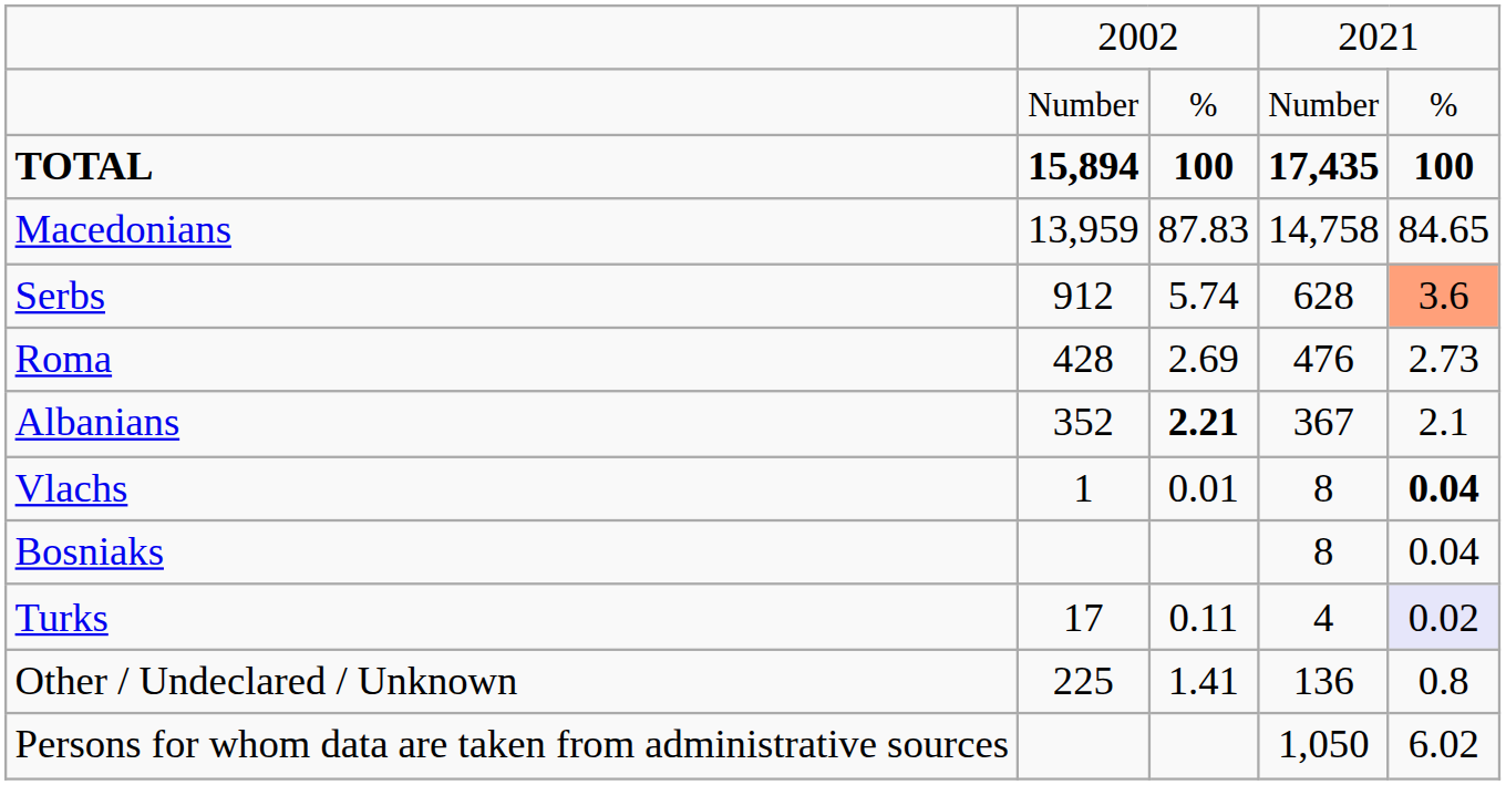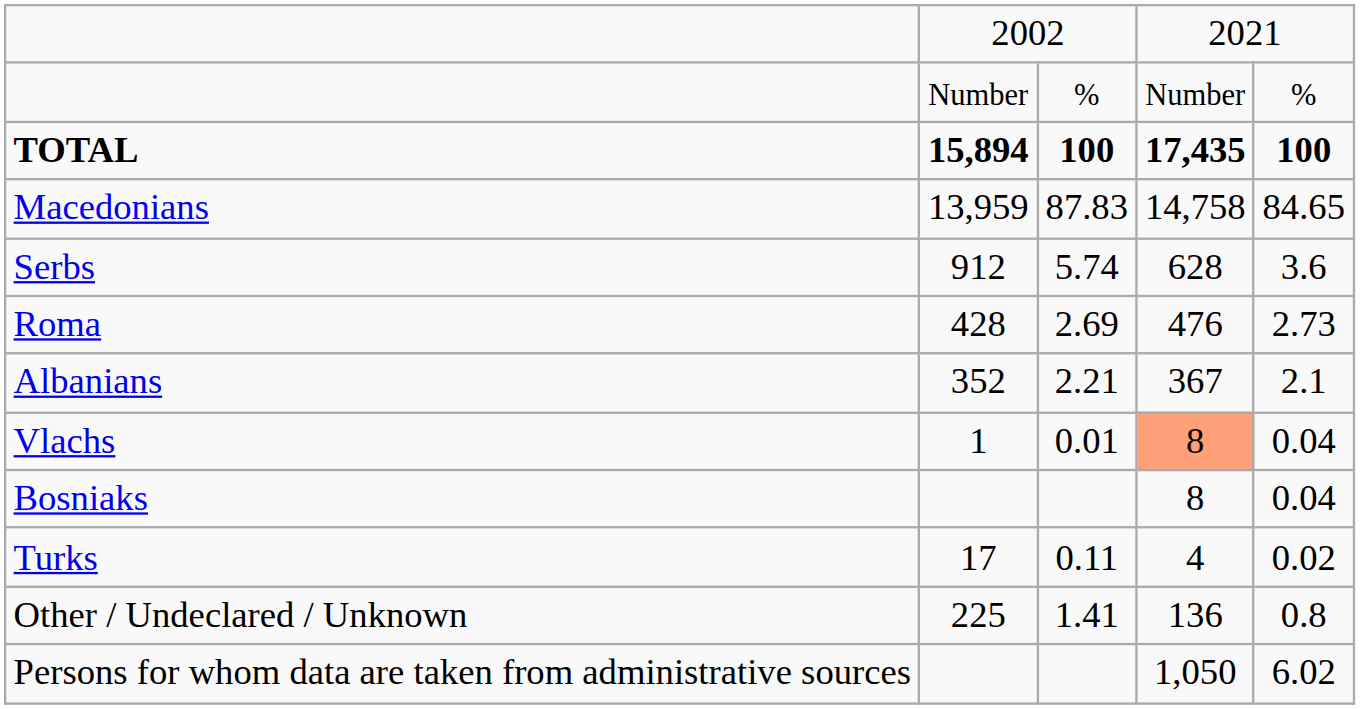Serbs | column 5: lightsalmon background -> no background
Albanians | column 3: bold -> normal
Vlachs | column 4: no background -> lightsalmon background
Vlachs | column 5: bold -> normal
Turks | column 5: lavender background -> no background
